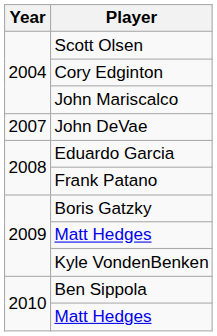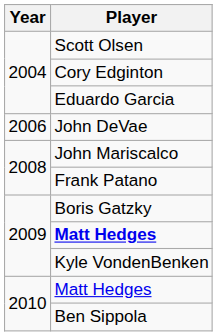row 4 | Player: John Mariscalco -> Eduardo Garcia
row 5 | Year: 2007 -> 2006
row 6 | Player: Eduardo Garcia -> John Mariscalco
row 9 | Player: normal -> bold
row 11 | Player: Ben Sippola -> Matt Hedges
row 12 | Player: Matt Hedges -> Ben Sippola
